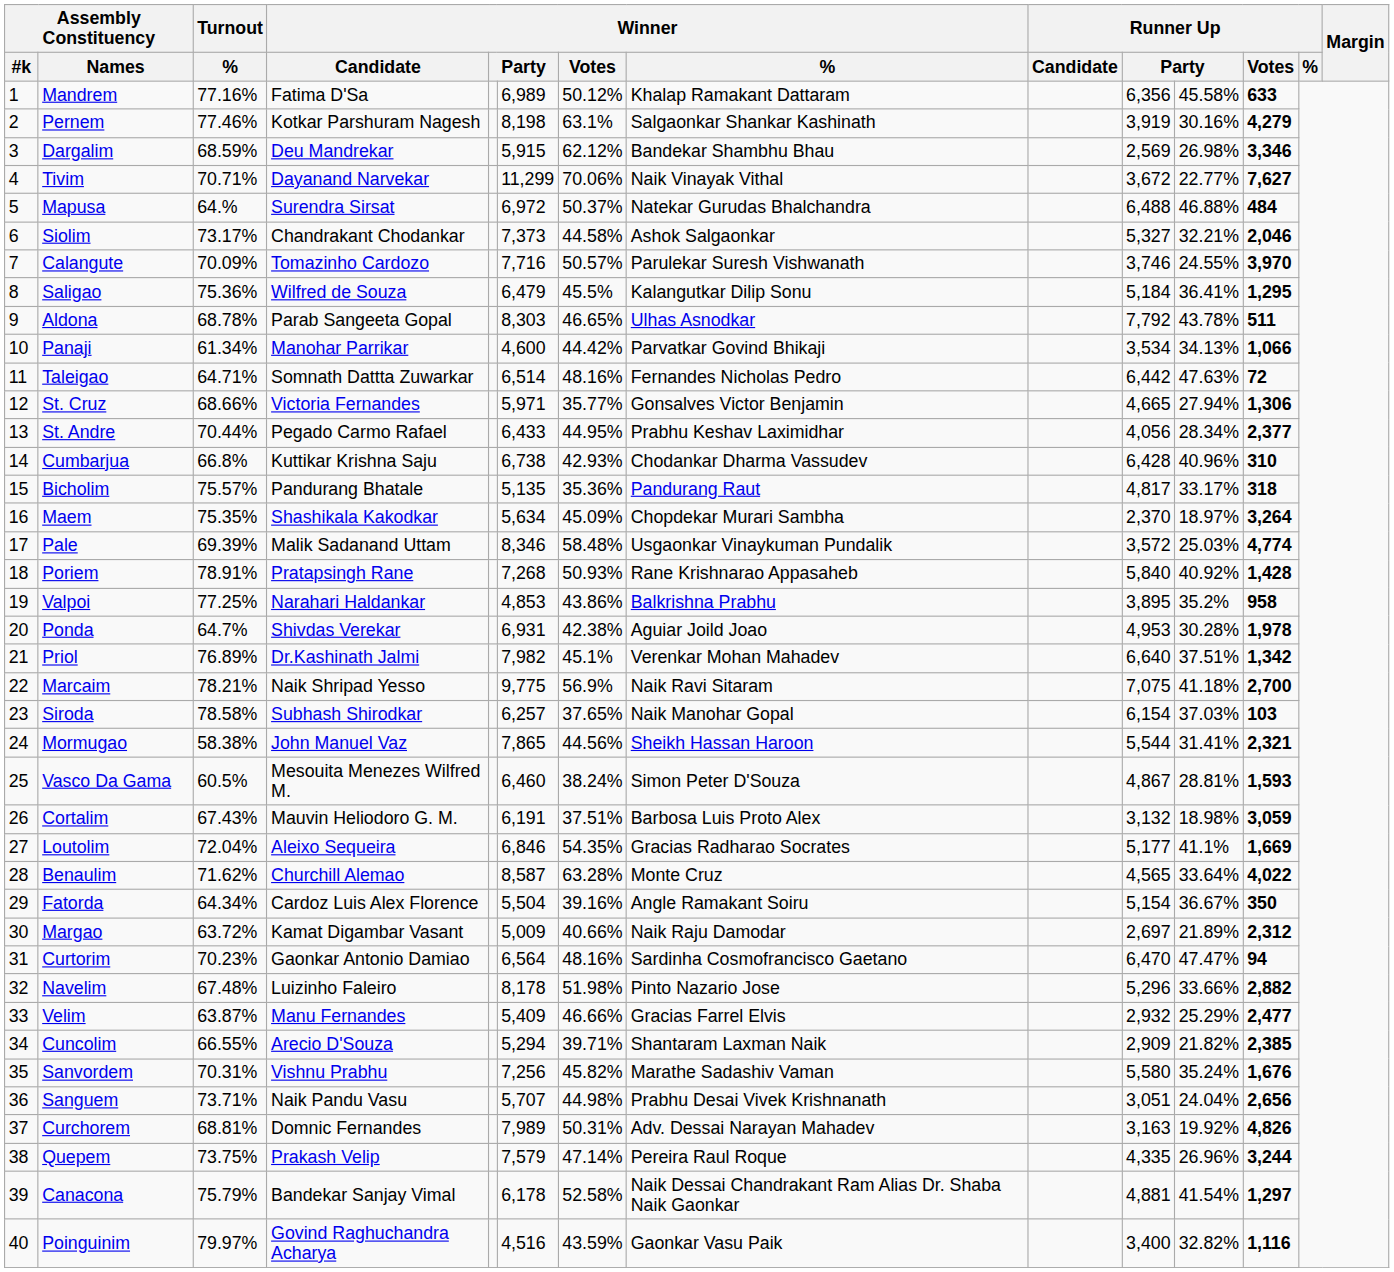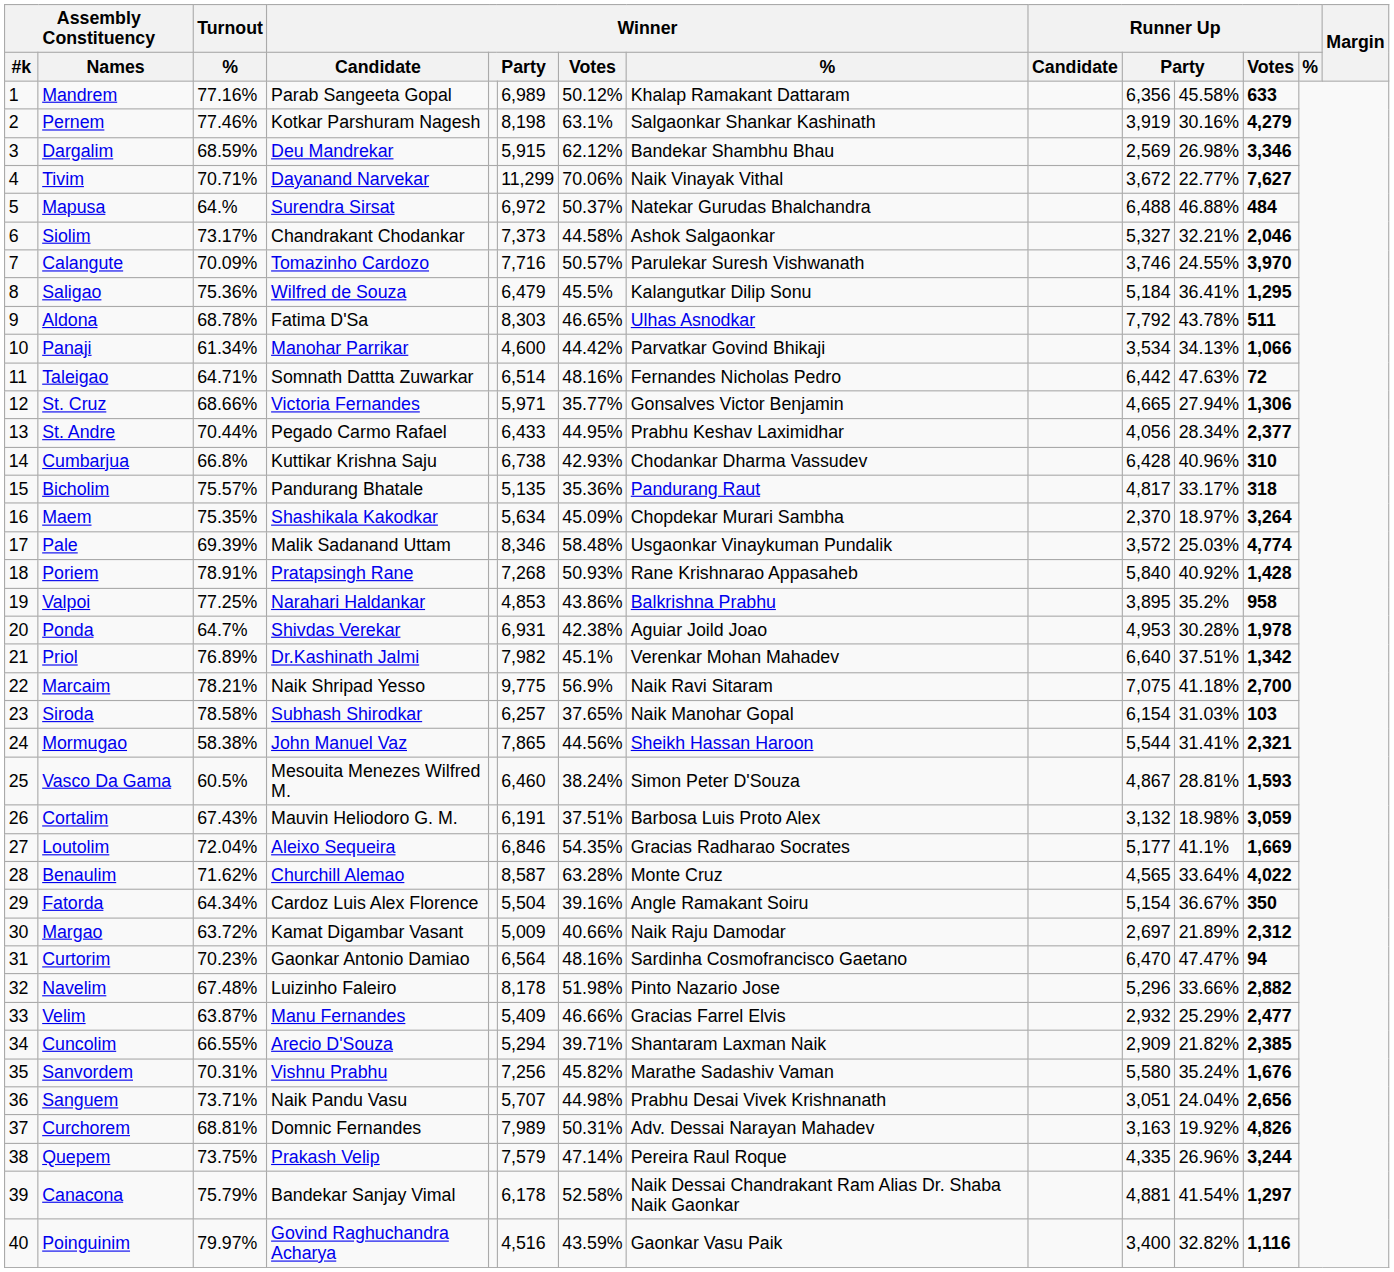Mandrem | Winner / Candidate: Fatima D'Sa -> Parab Sangeeta Gopal
Aldona | Winner / Candidate: Parab Sangeeta Gopal -> Fatima D'Sa
Siroda | column 11: 37.03% -> 31.03%
